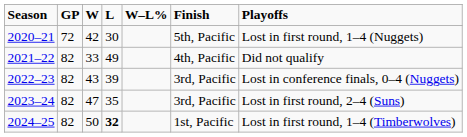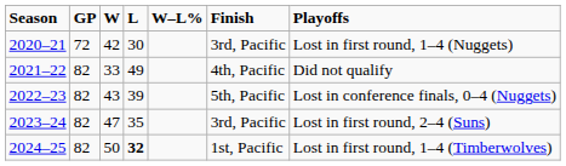2020–21 | column 6: 5th, Pacific -> 3rd, Pacific
2022–23 | column 6: 3rd, Pacific -> 5th, Pacific
